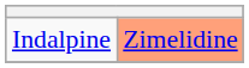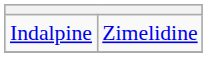Indalpine | column 2: lightsalmon background -> no background
